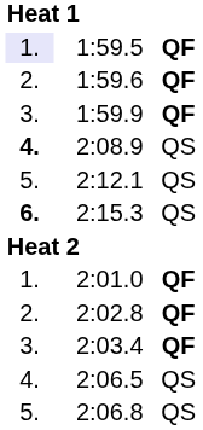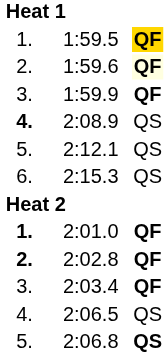1:59.5 | column 1: lavender background -> no background
1:59.5 | column 3: no background -> gold background
1:59.6 | column 3: no background -> lightyellow background
2:15.3 | column 1: bold -> normal
2:01.0 | column 1: normal -> bold
2:02.8 | column 1: normal -> bold
2:06.8 | column 3: normal -> bold
